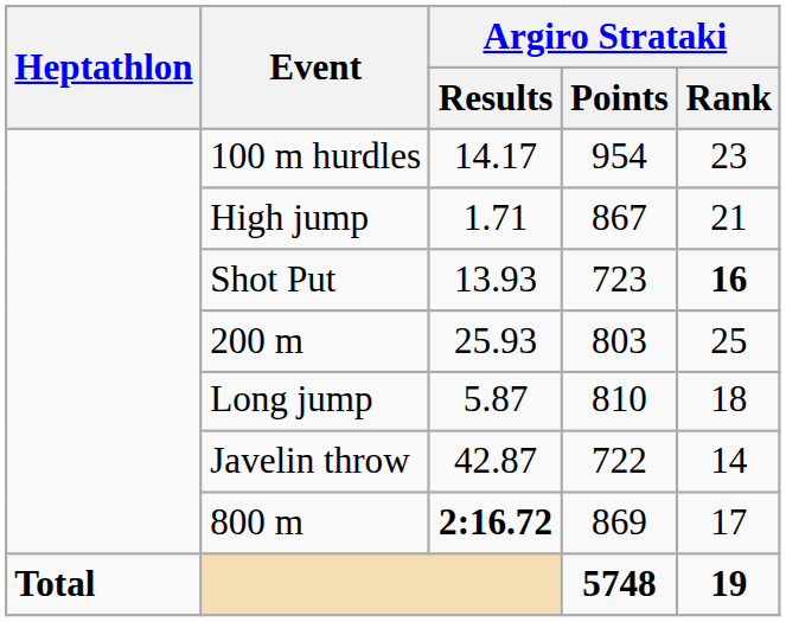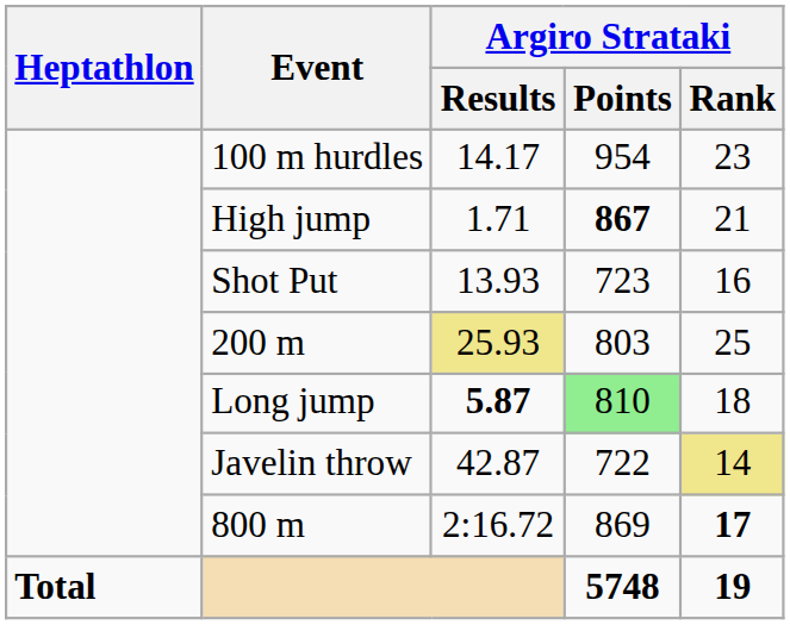High jump | Argiro Strataki / Points: normal -> bold
Shot Put | Argiro Strataki / Rank: bold -> normal
200 m | Argiro Strataki / Results: no background -> khaki background
Long jump | Argiro Strataki / Results: normal -> bold
Long jump | Argiro Strataki / Points: no background -> lightgreen background
Javelin throw | Argiro Strataki / Rank: no background -> khaki background
800 m | Argiro Strataki / Results: bold -> normal
800 m | Argiro Strataki / Rank: normal -> bold
